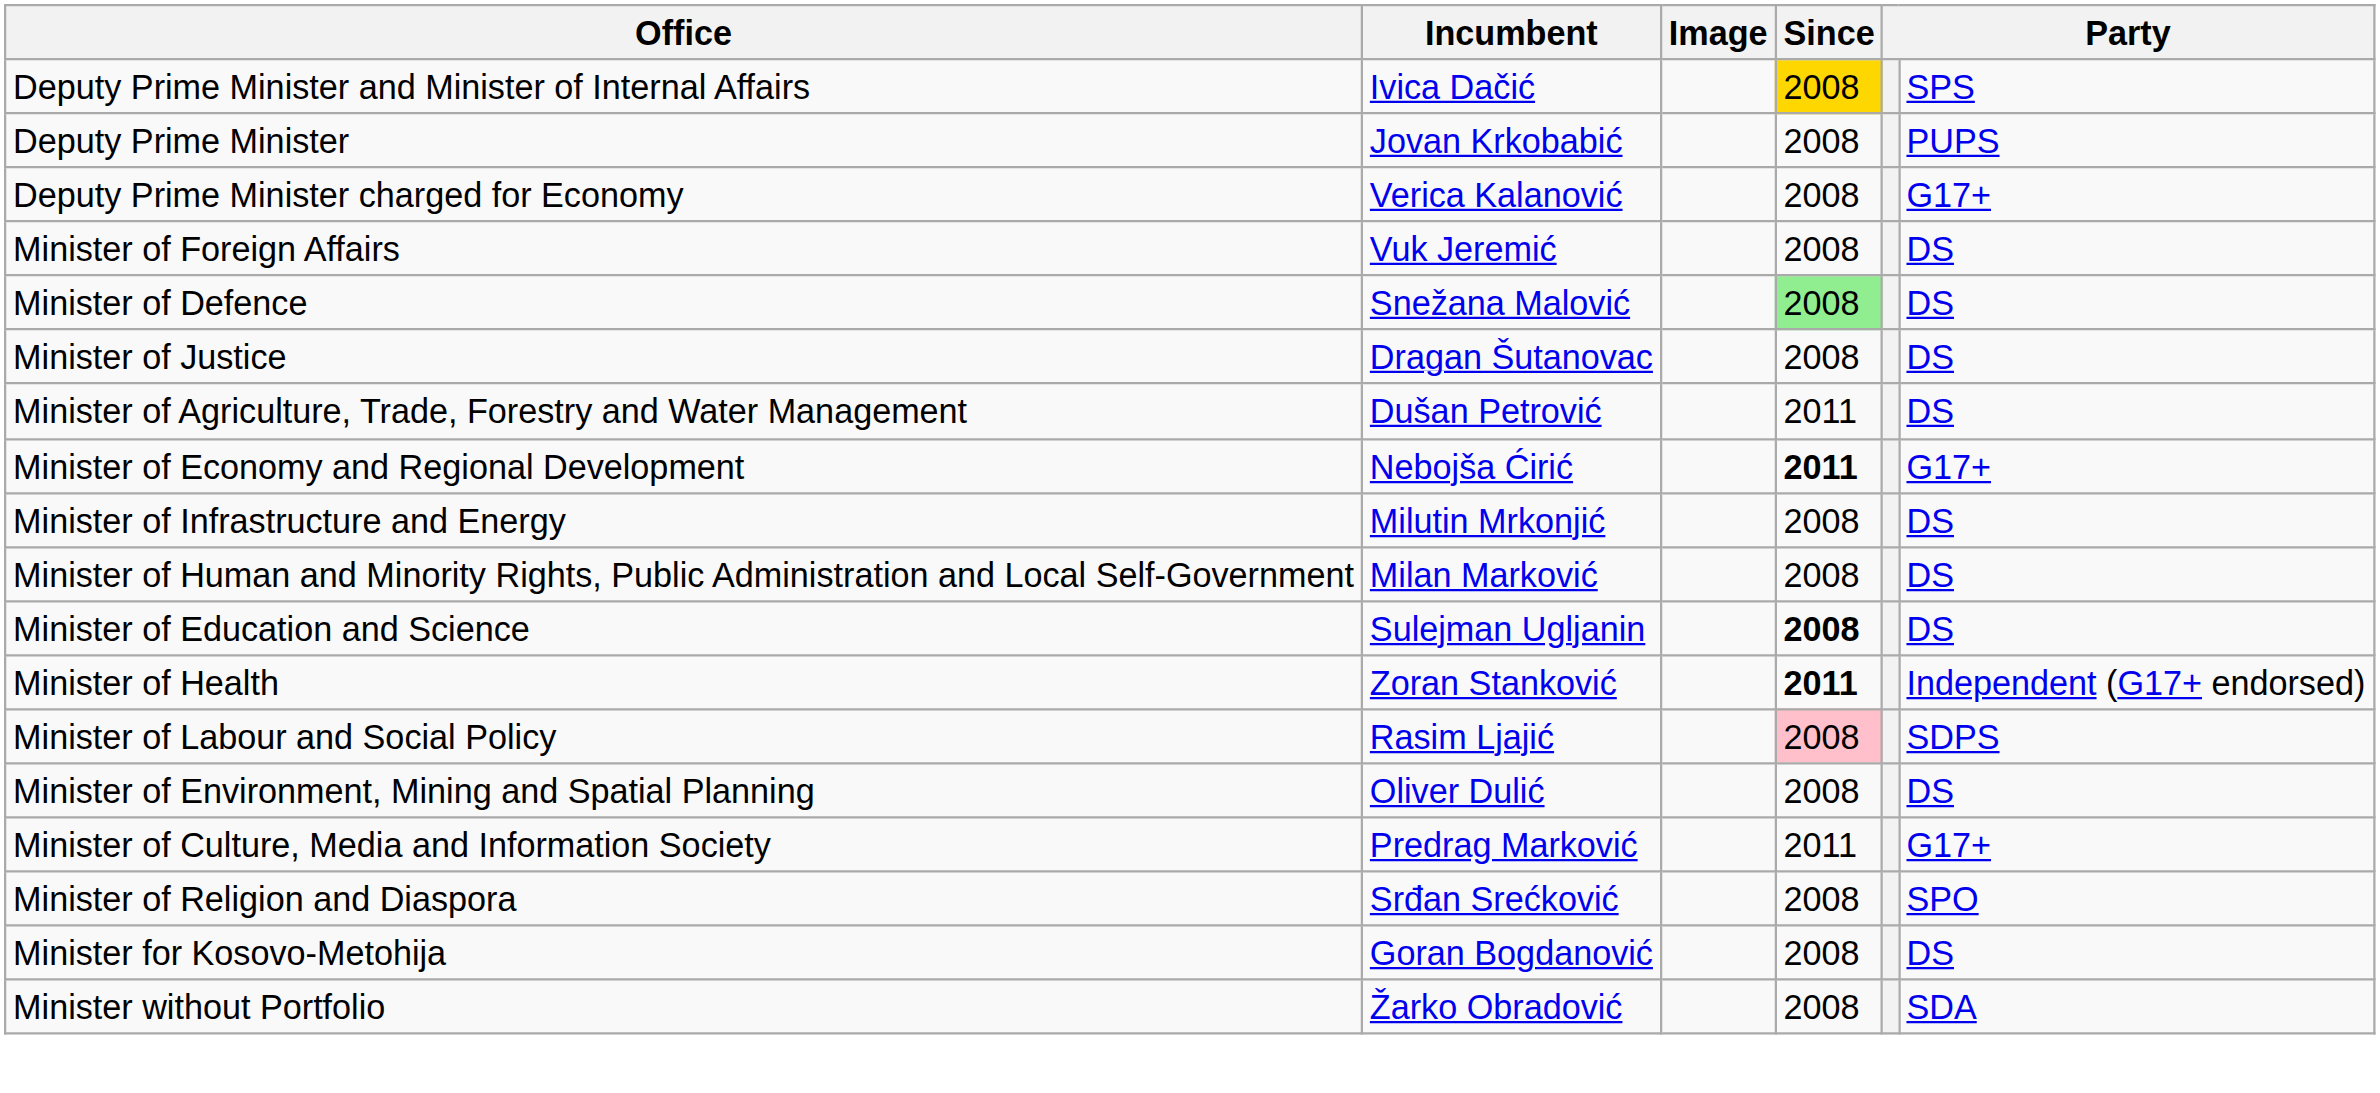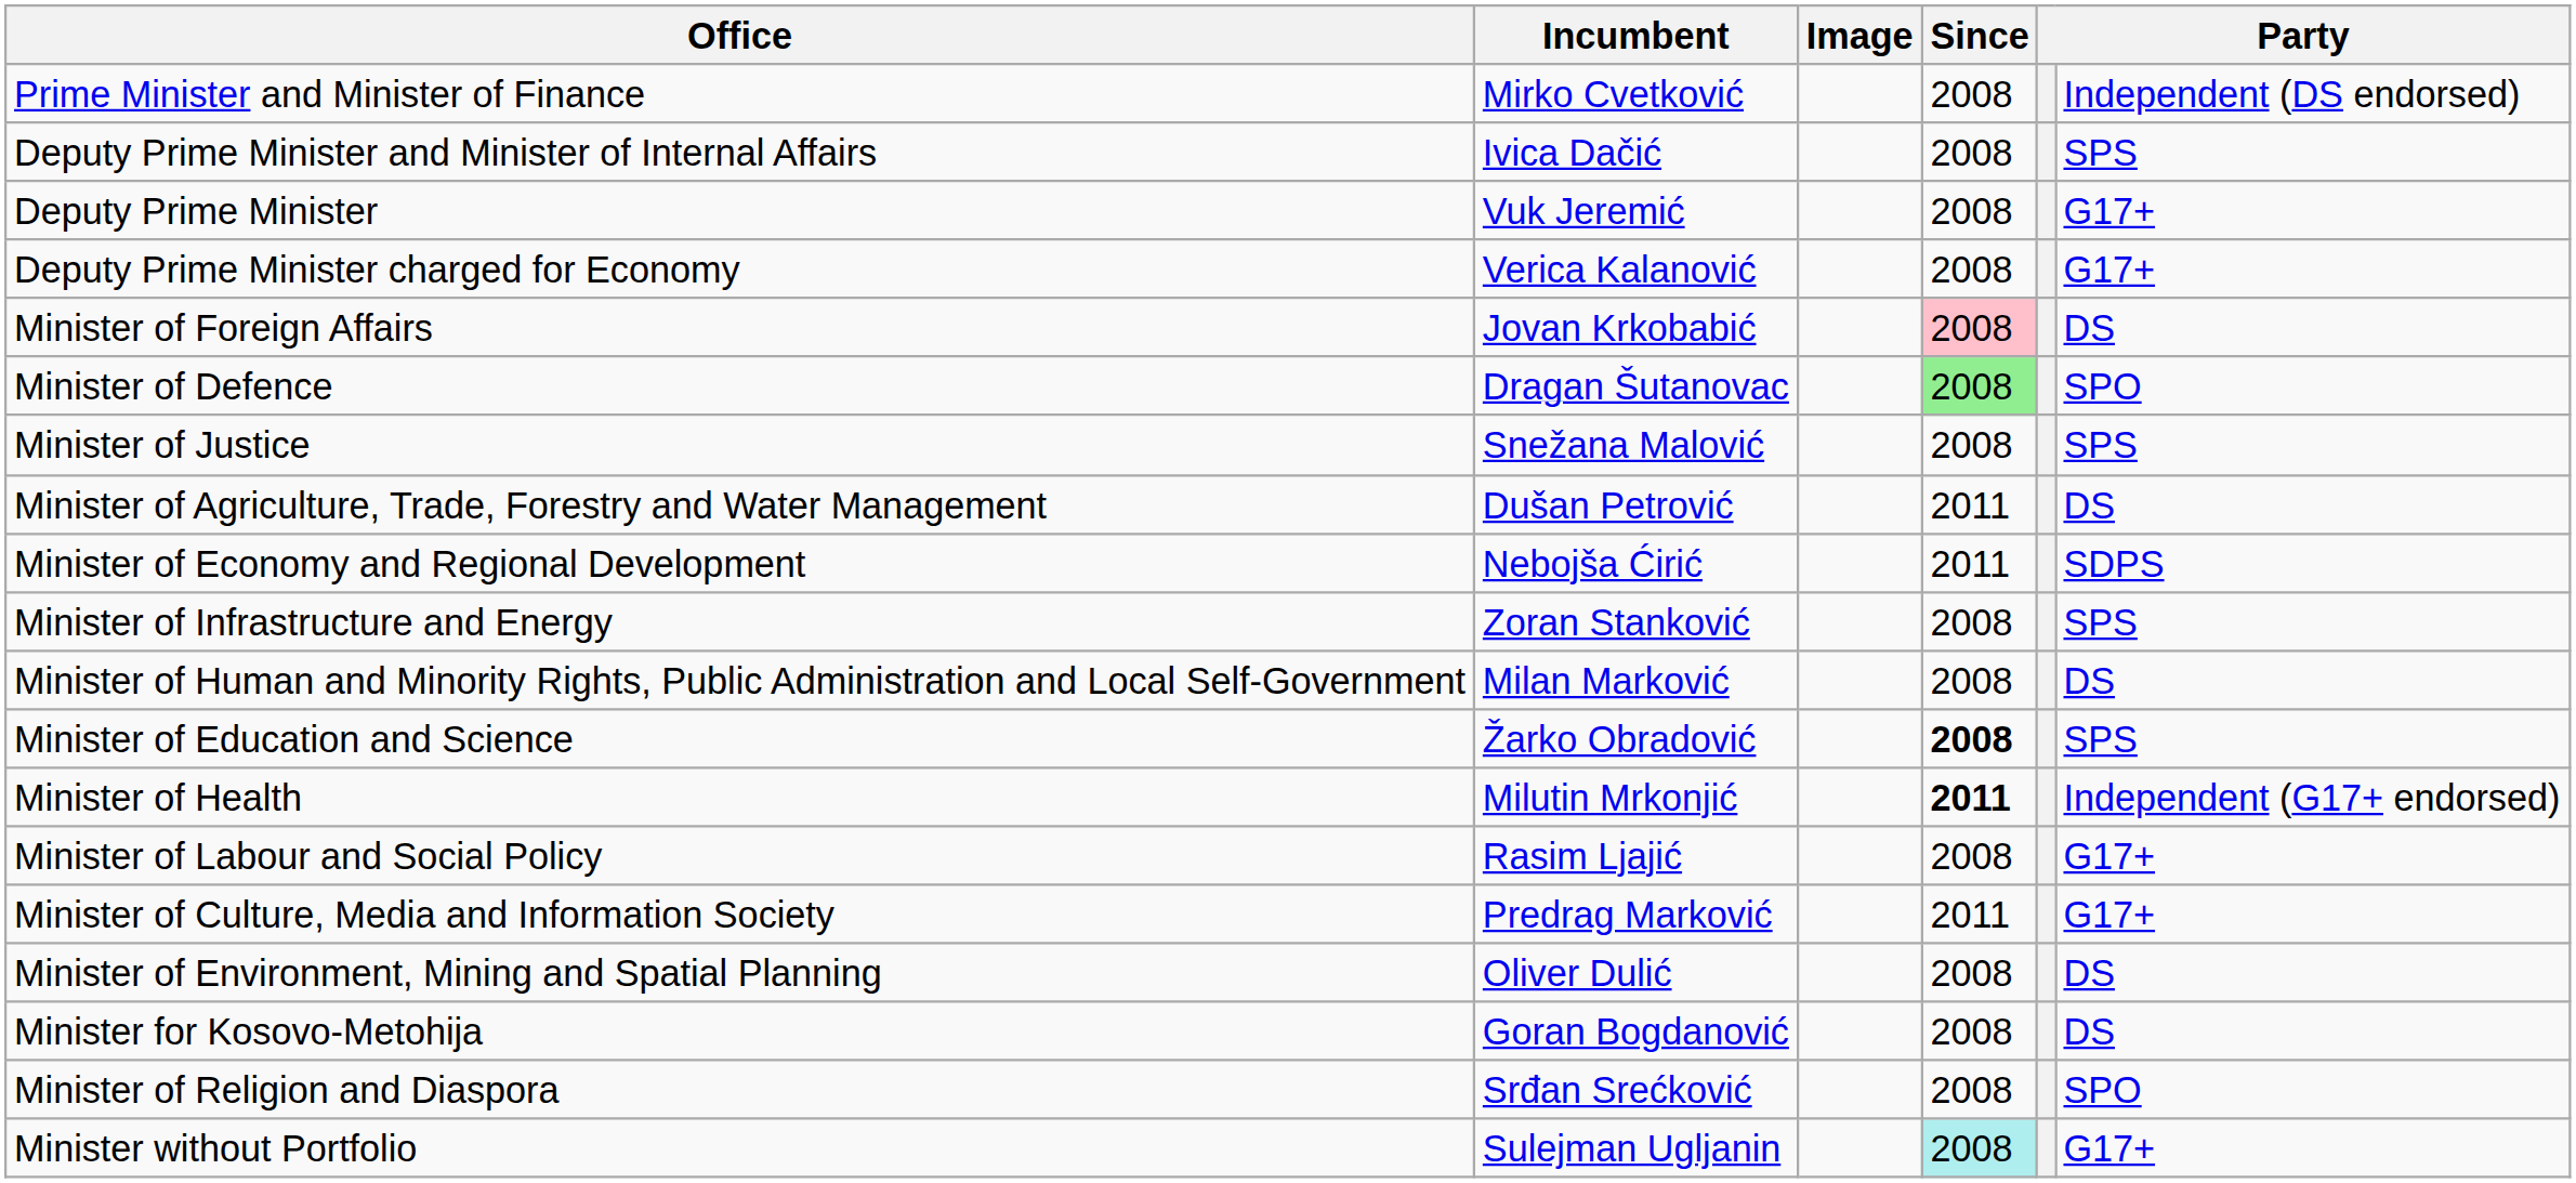+ row: Prime Minister and Minister of Finance | Mirko Cvetković | 2008 | Independent (DS endorsed)
Deputy Prime Minister and Minister of Internal Affairs | Since: gold background -> no background
Deputy Prime Minister | Incumbent: Jovan Krkobabić -> Vuk Jeremić
Deputy Prime Minister | column 6: PUPS -> G17+
Minister of Foreign Affairs | Incumbent: Vuk Jeremić -> Jovan Krkobabić
Minister of Foreign Affairs | Since: no background -> pink background
Minister of Defence | Incumbent: Snežana Malović -> Dragan Šutanovac
Minister of Defence | column 6: DS -> SPO
Minister of Justice | Incumbent: Dragan Šutanovac -> Snežana Malović
Minister of Justice | column 6: DS -> SPS
Minister of Economy and Regional Development | Since: bold -> normal
Minister of Economy and Regional Development | column 6: G17+ -> SDPS
Minister of Infrastructure and Energy | Incumbent: Milutin Mrkonjić -> Zoran Stanković
Minister of Infrastructure and Energy | column 6: DS -> SPS
Minister of Education and Science | Incumbent: Sulejman Ugljanin -> Žarko Obradović
Minister of Education and Science | column 6: DS -> SPS
Minister of Health | Incumbent: Zoran Stanković -> Milutin Mrkonjić
Minister of Labour and Social Policy | Since: pink background -> no background
Minister of Labour and Social Policy | column 6: SDPS -> G17+
rows swapped: Minister of Environment, Mining and Spatial Planning <-> Minister of Culture, Media and Information Society
rows swapped: Minister for Kosovo-Metohija <-> Minister of Religion and Diaspora
Minister without Portfolio | Incumbent: Žarko Obradović -> Sulejman Ugljanin
Minister without Portfolio | Since: no background -> paleturquoise background
Minister without Portfolio | column 6: SDA -> G17+
